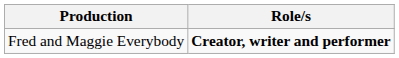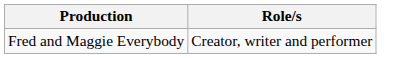Fred and Maggie Everybody | Role/s: bold -> normal
